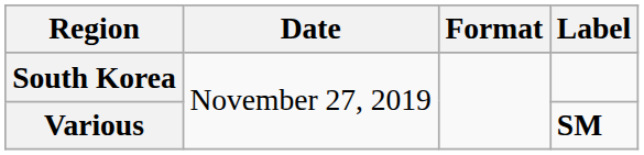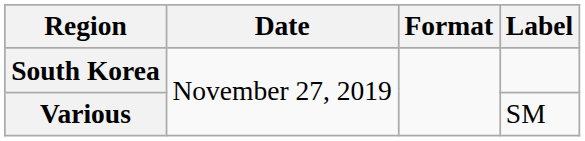Various | Label: bold -> normal
